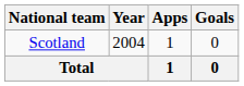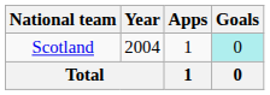Scotland | Goals: no background -> paleturquoise background
